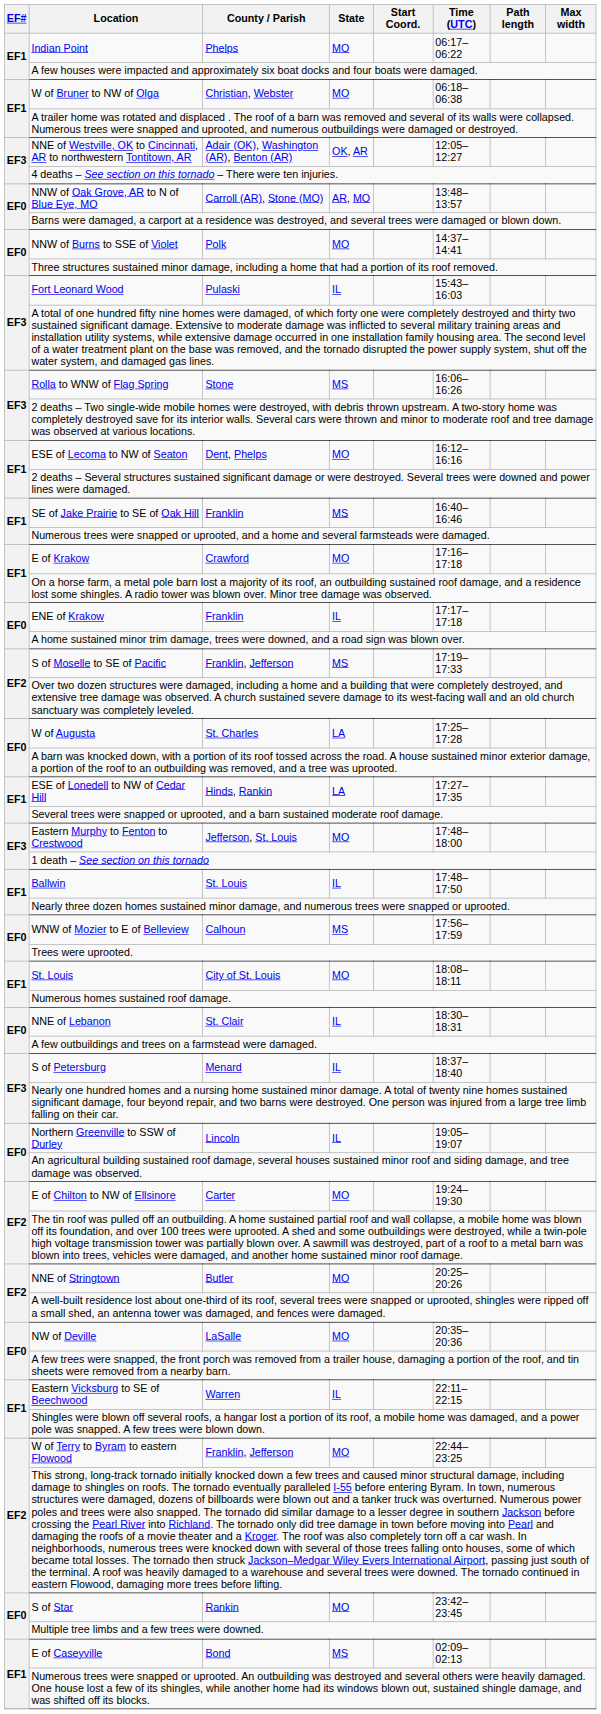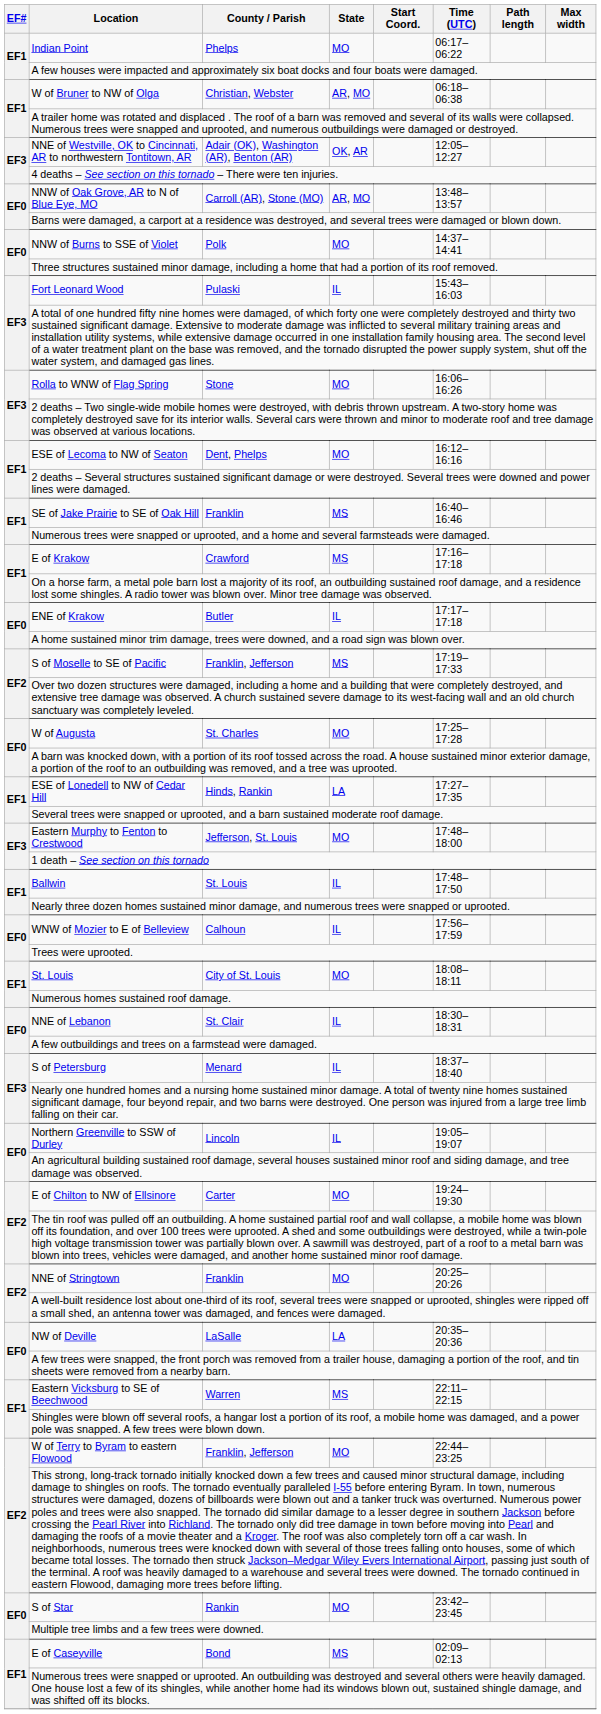W of Bruner to NW of Olga | State: MO -> AR, MO
Rolla to WNW of Flag Spring | State: MS -> MO
E of Krakow | State: MO -> MS
ENE of Krakow | County / Parish: Franklin -> Butler
W of Augusta | State: LA -> MO
WNW of Mozier to E of Belleview | State: MS -> IL
NNE of Stringtown | County / Parish: Butler -> Franklin
NW of Deville | State: MO -> LA
Eastern Vicksburg to SE of Beechwood | State: IL -> MS
